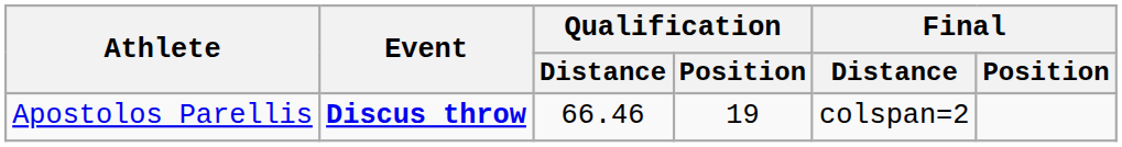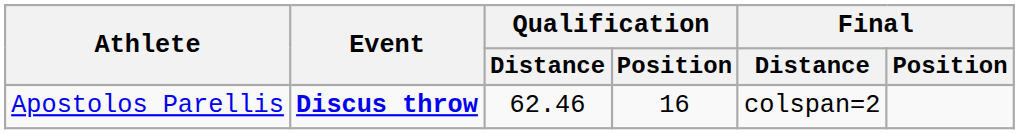Apostolos Parellis | Qualification / Distance: 66.46 -> 62.46
Apostolos Parellis | Qualification / Position: 19 -> 16
